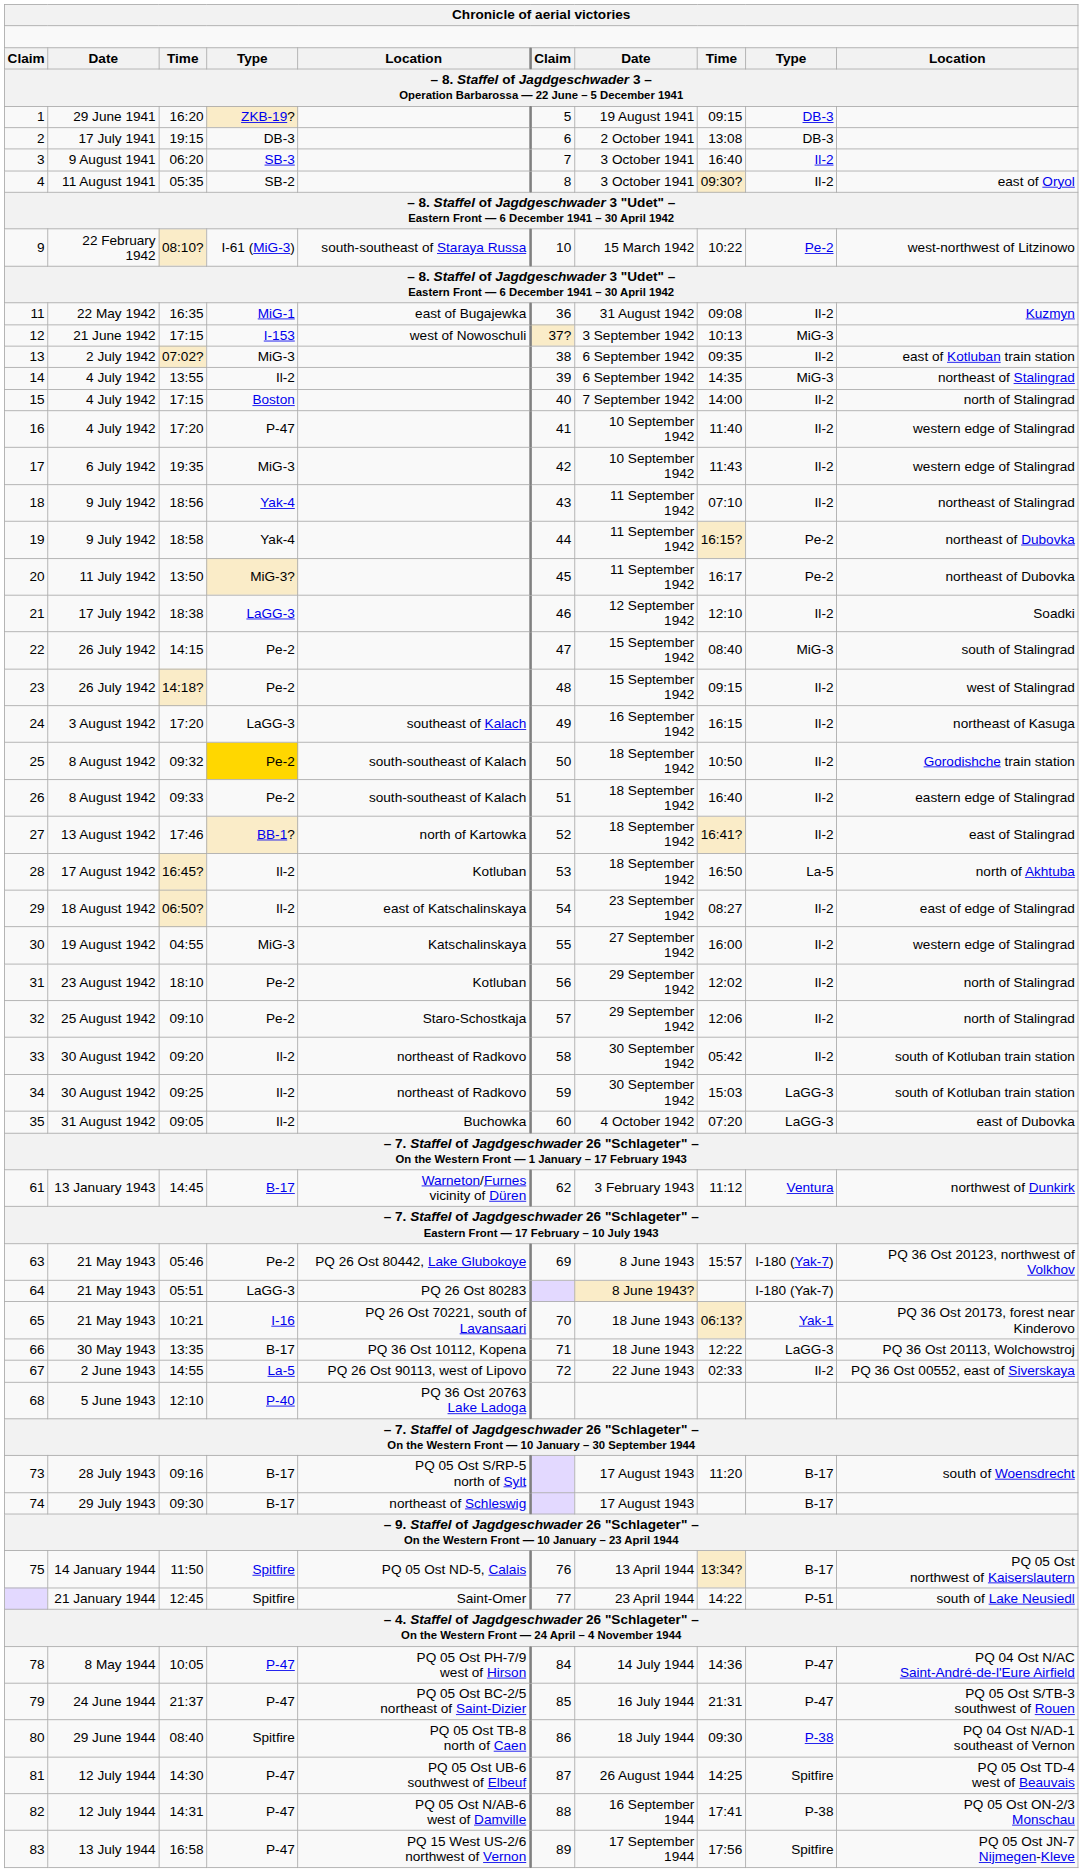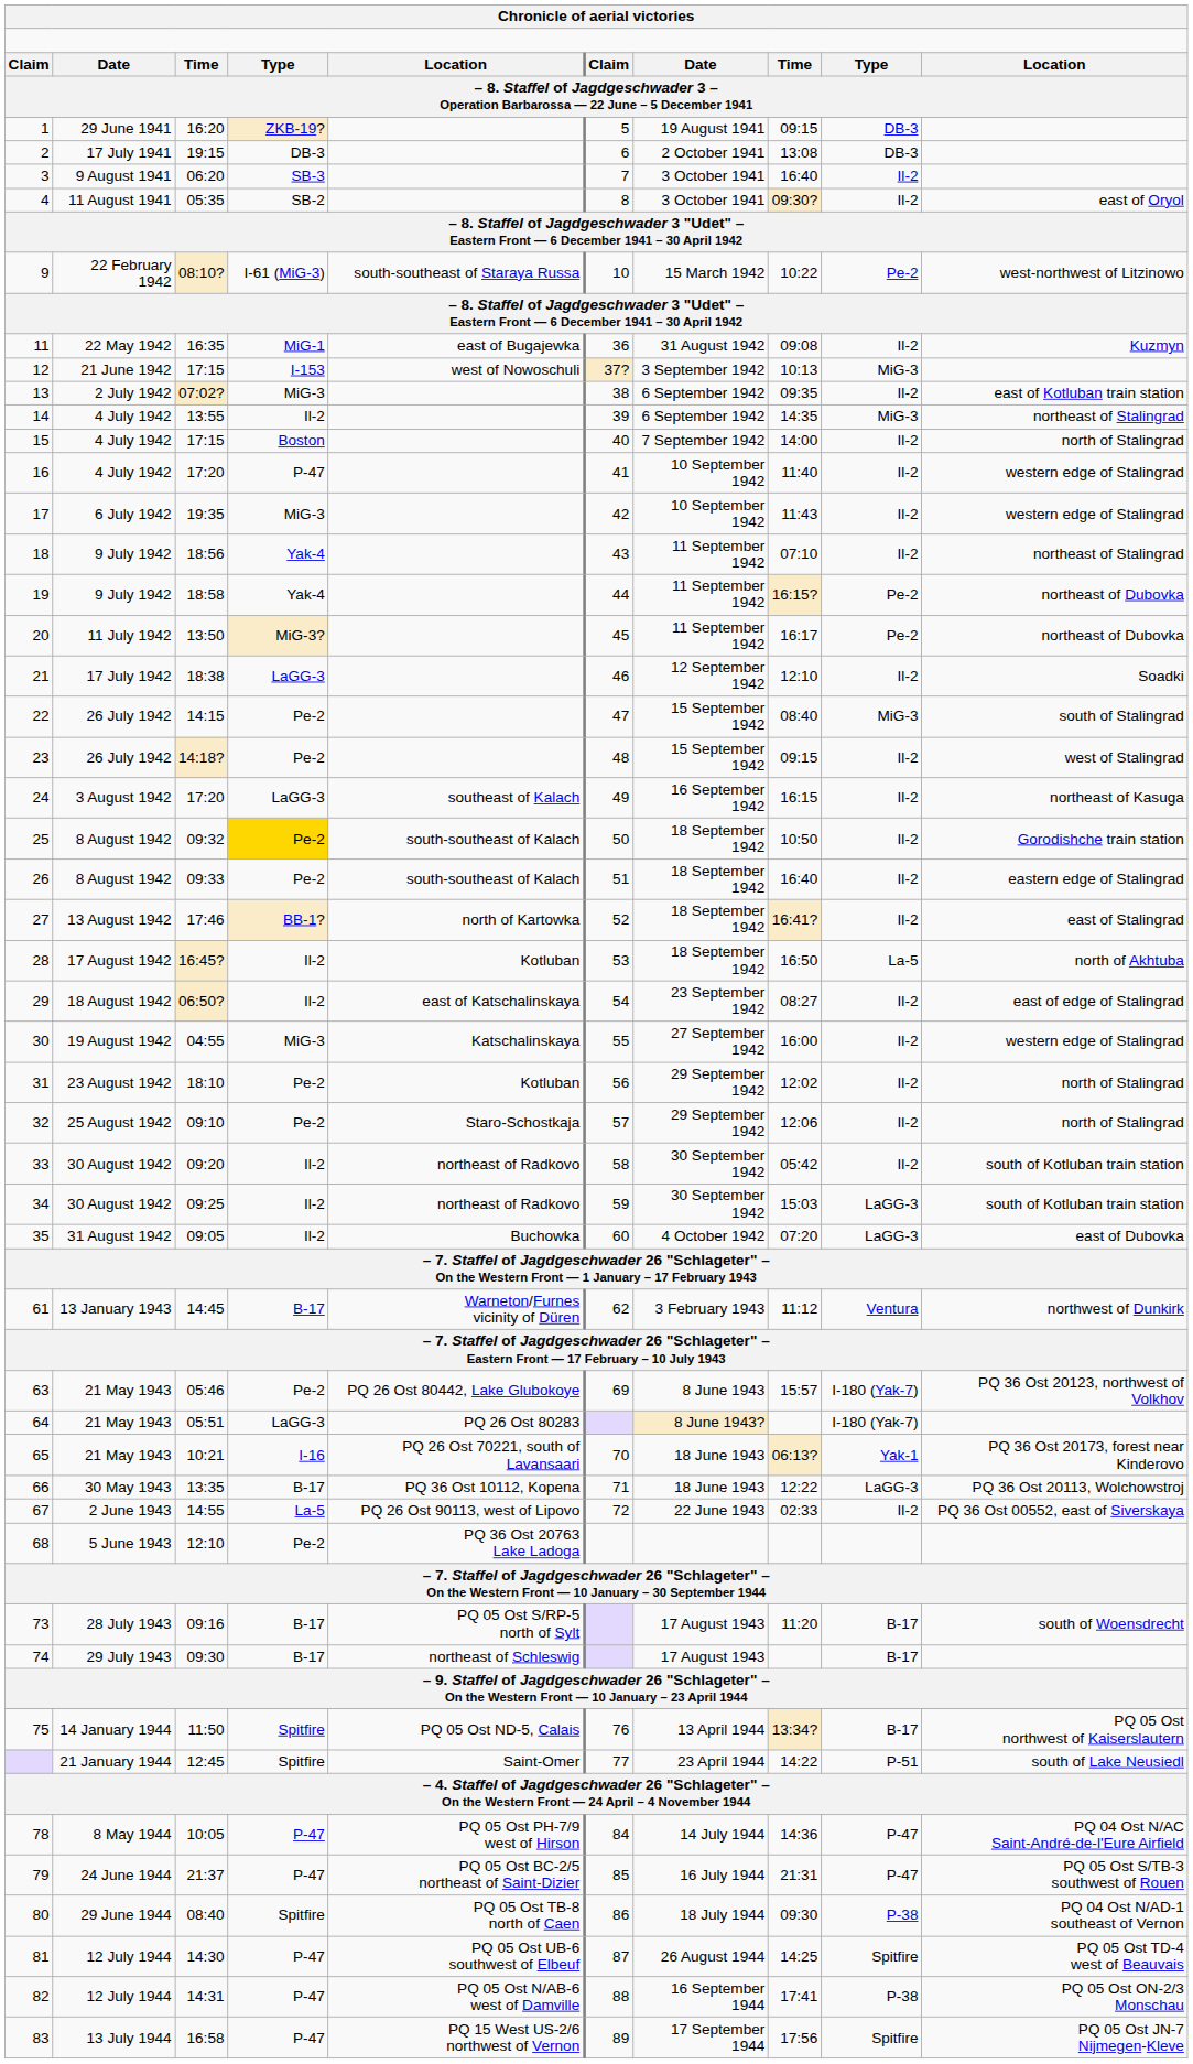68 | column 4: P-40 -> Pe-2
